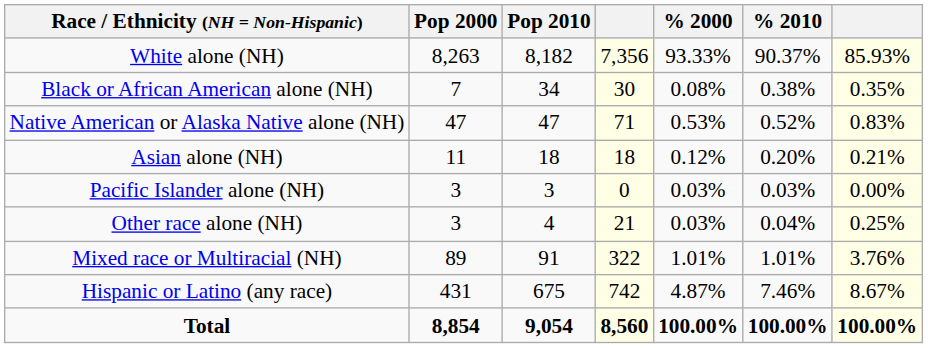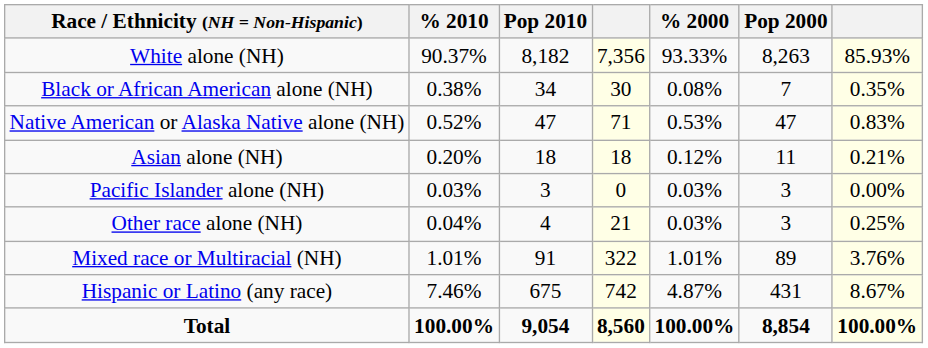columns swapped: Pop 2000 <-> % 2010
